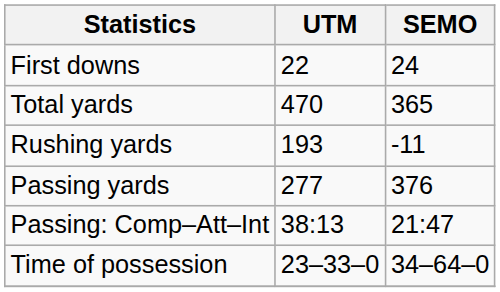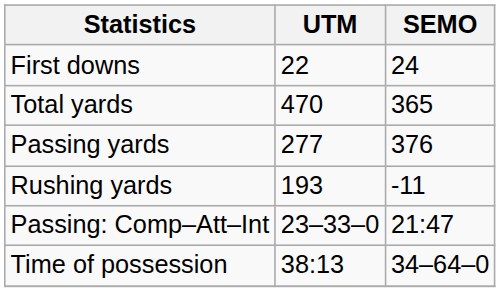rows swapped: Rushing yards <-> Passing yards
Passing: Comp–Att–Int | UTM: 38:13 -> 23–33–0
Time of possession | UTM: 23–33–0 -> 38:13
